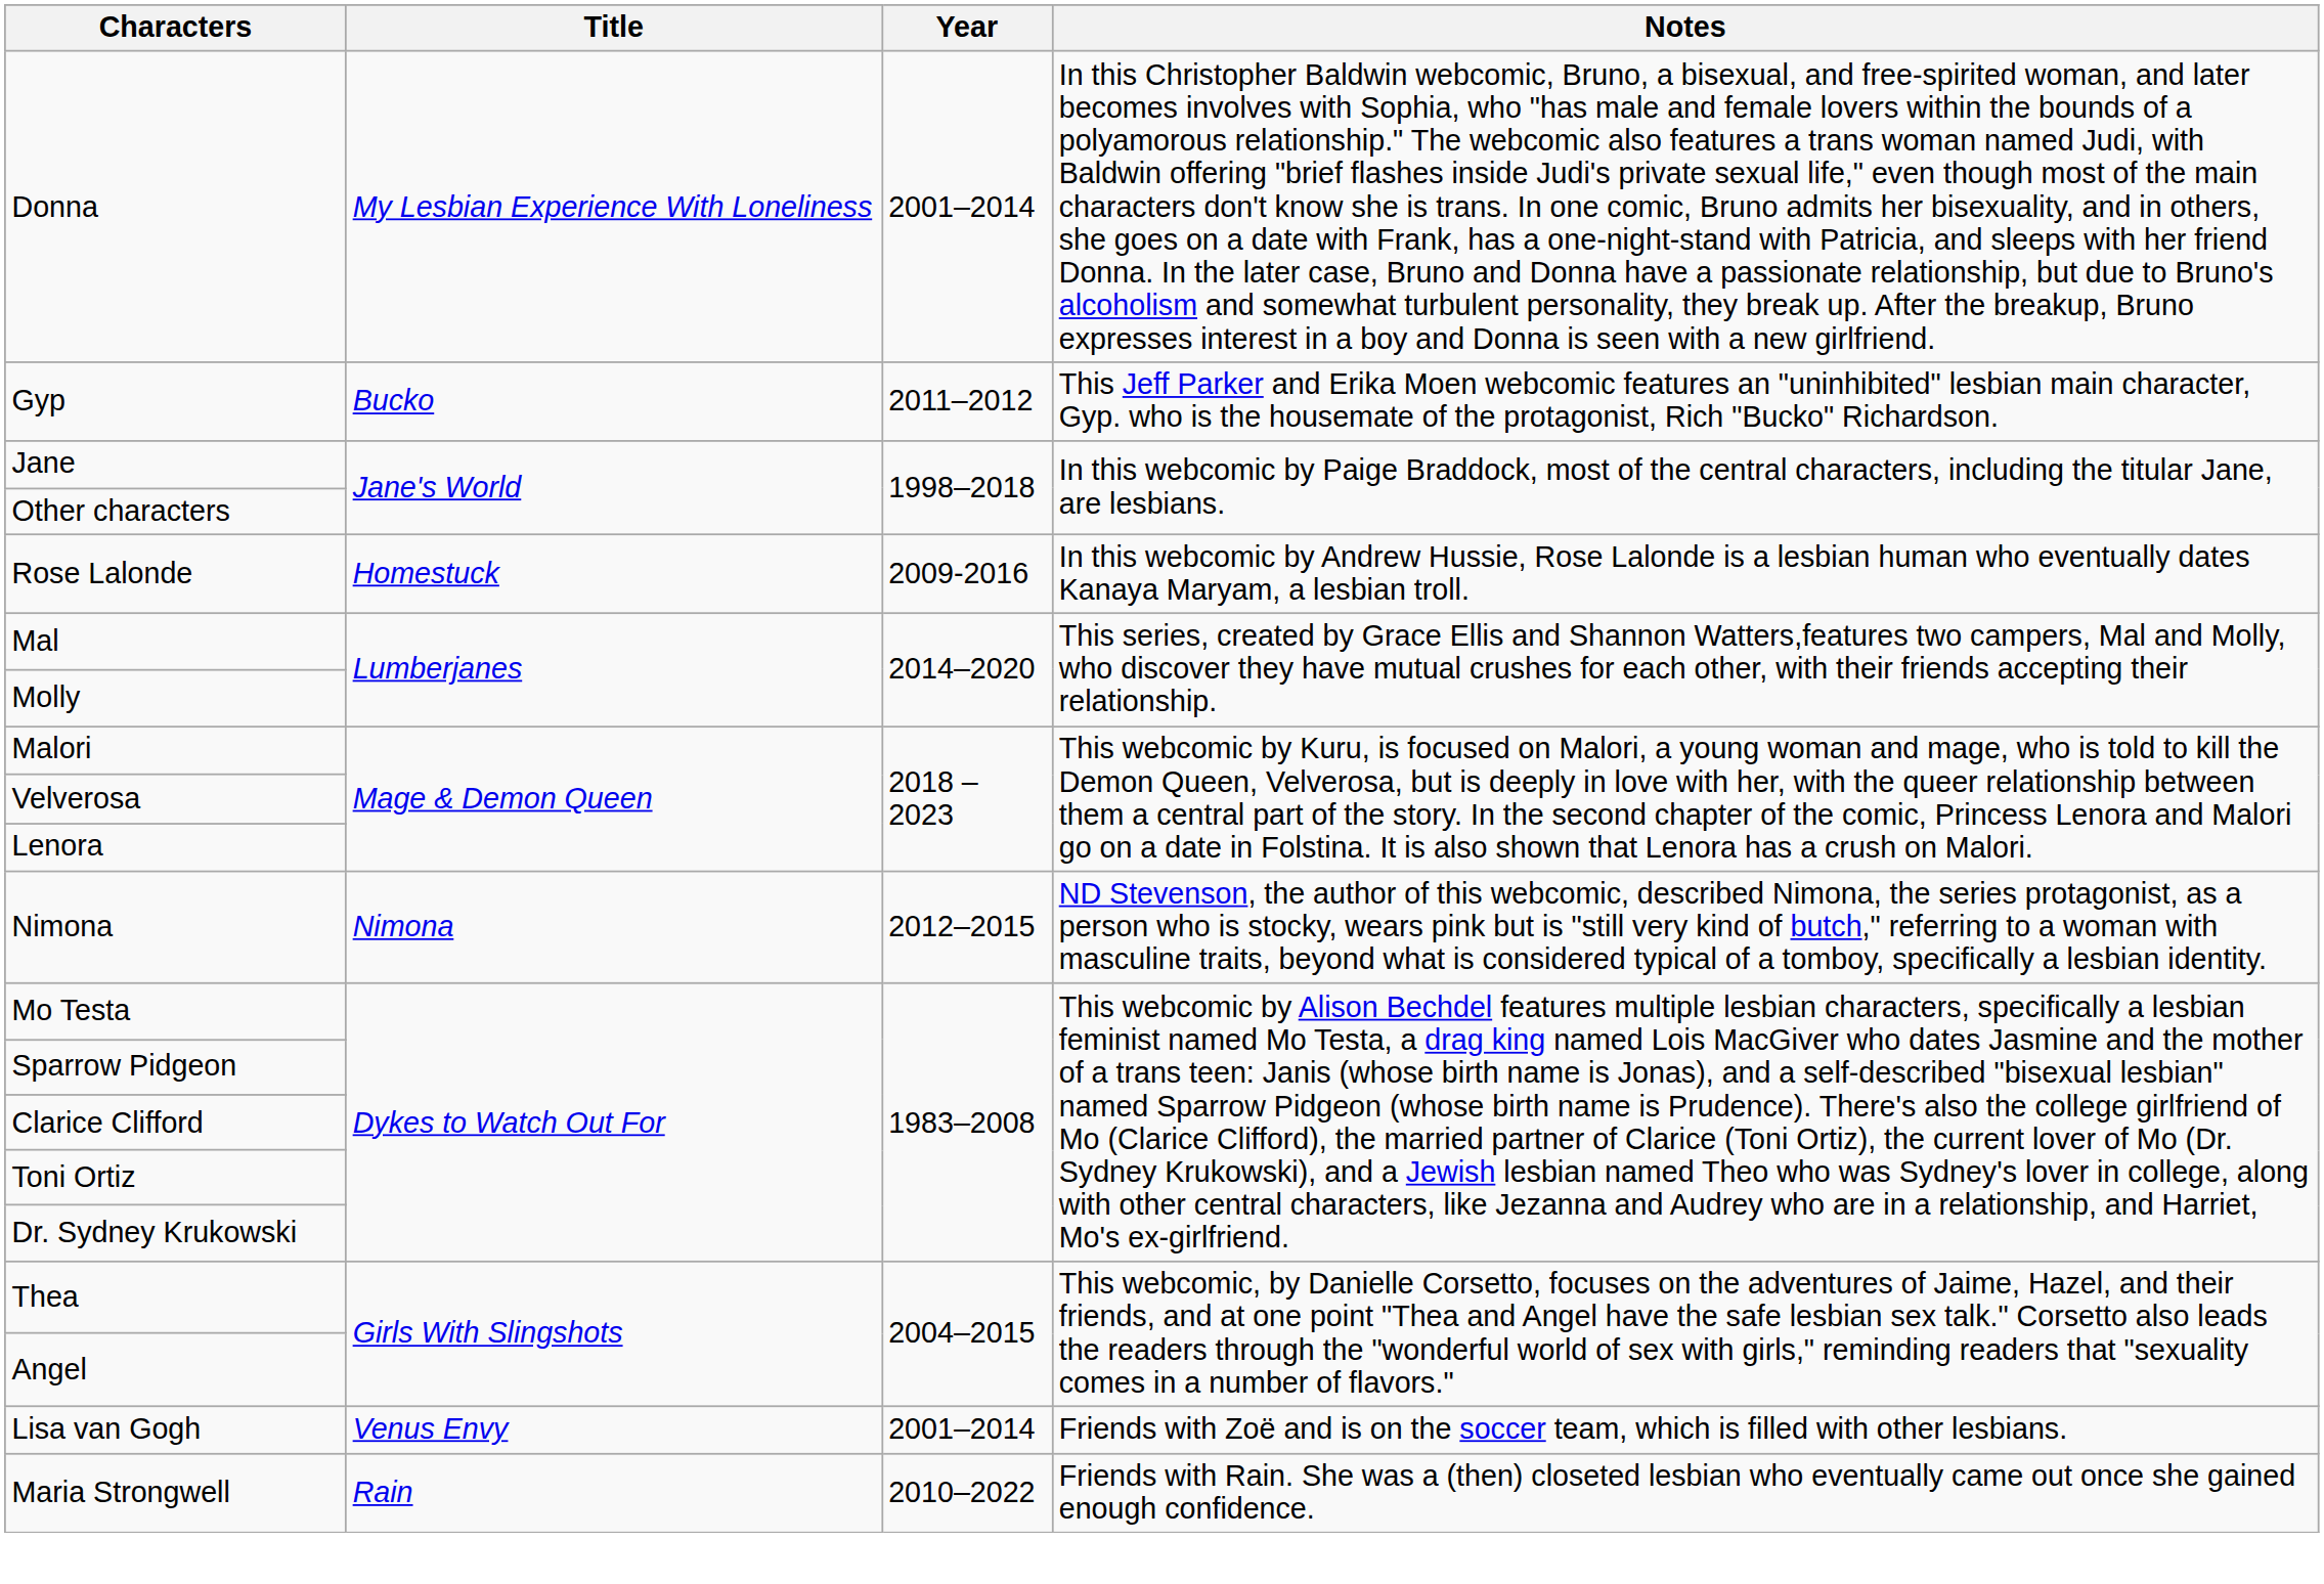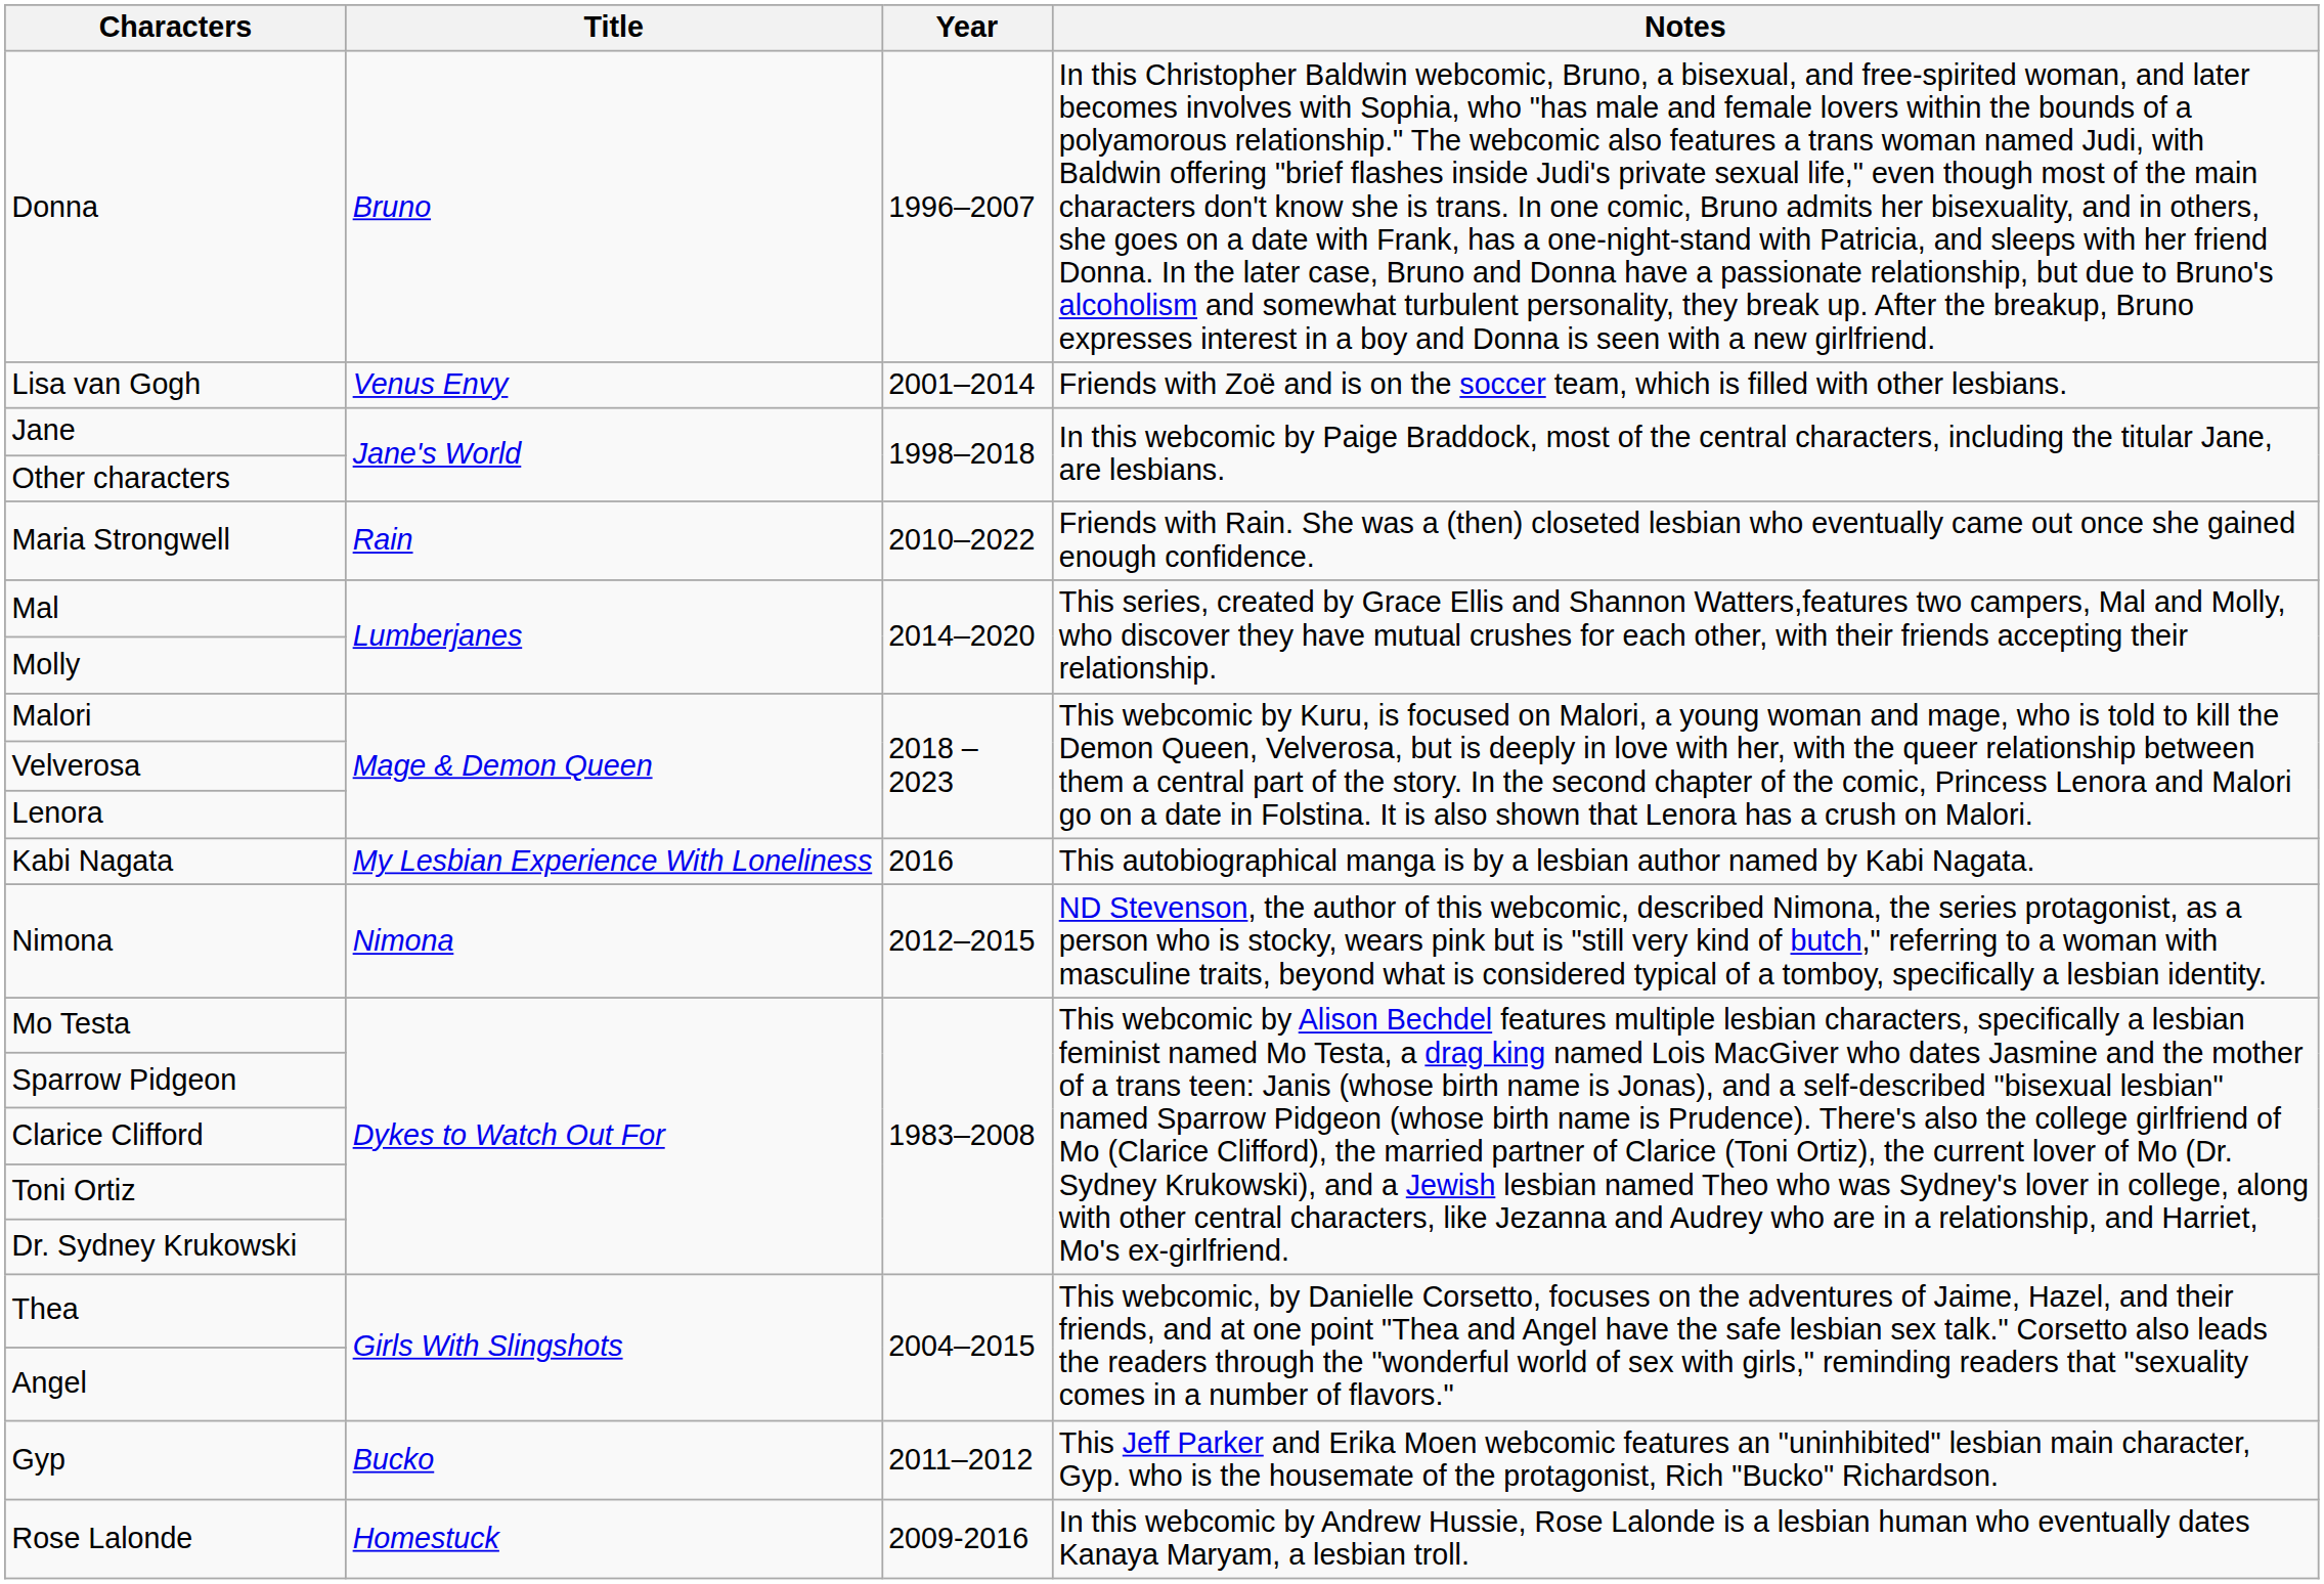Donna | Title: My Lesbian Experience With Loneliness -> Bruno
Donna | Year: 2001–2014 -> 1996–2007
rows swapped: Gyp <-> Lisa van Gogh
rows swapped: Rose Lalonde <-> Maria Strongwell
+ row: Kabi Nagata | My Lesbian Experience With Loneliness | 2016 | This autobiographical manga is by a lesbian author named by Kabi Nagata.
